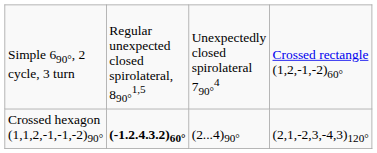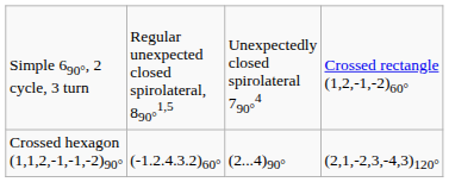Crossed hexagon (1,1,2,-1,-1,-2)90° | column 2: bold -> normal
